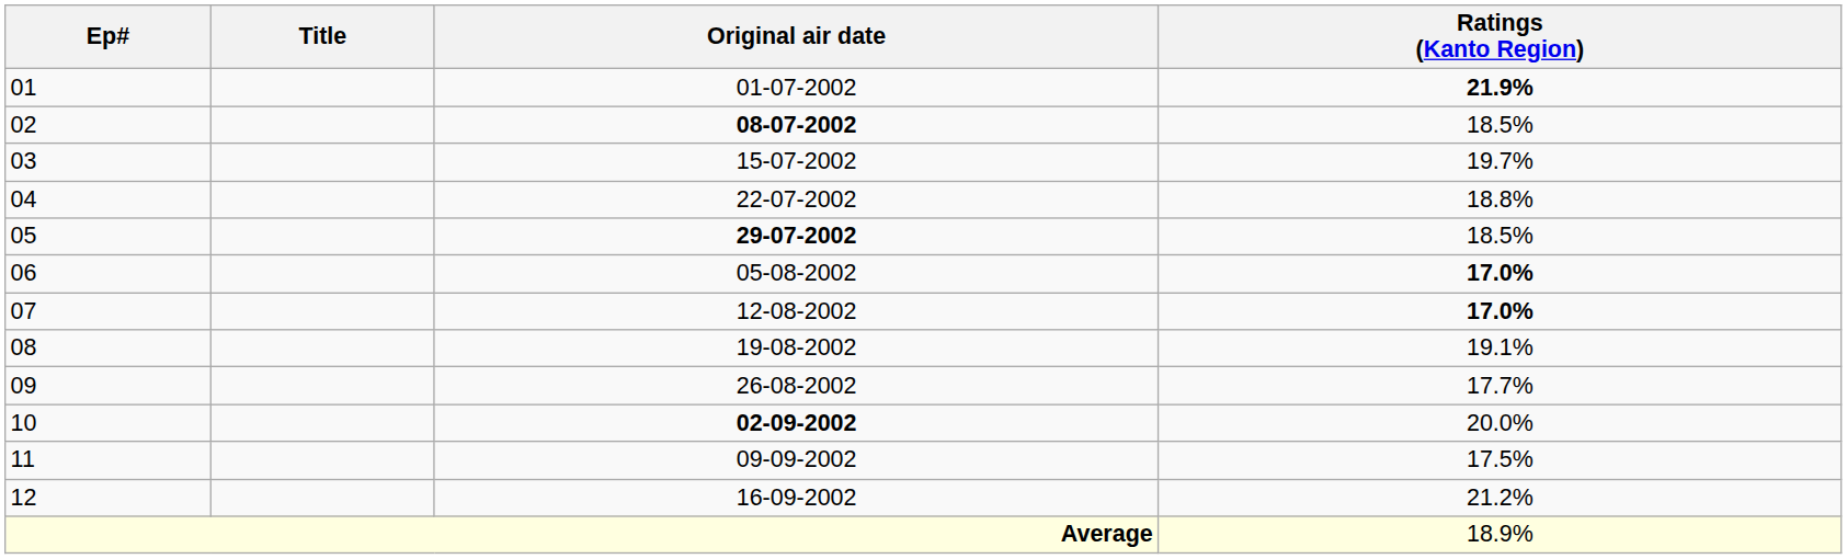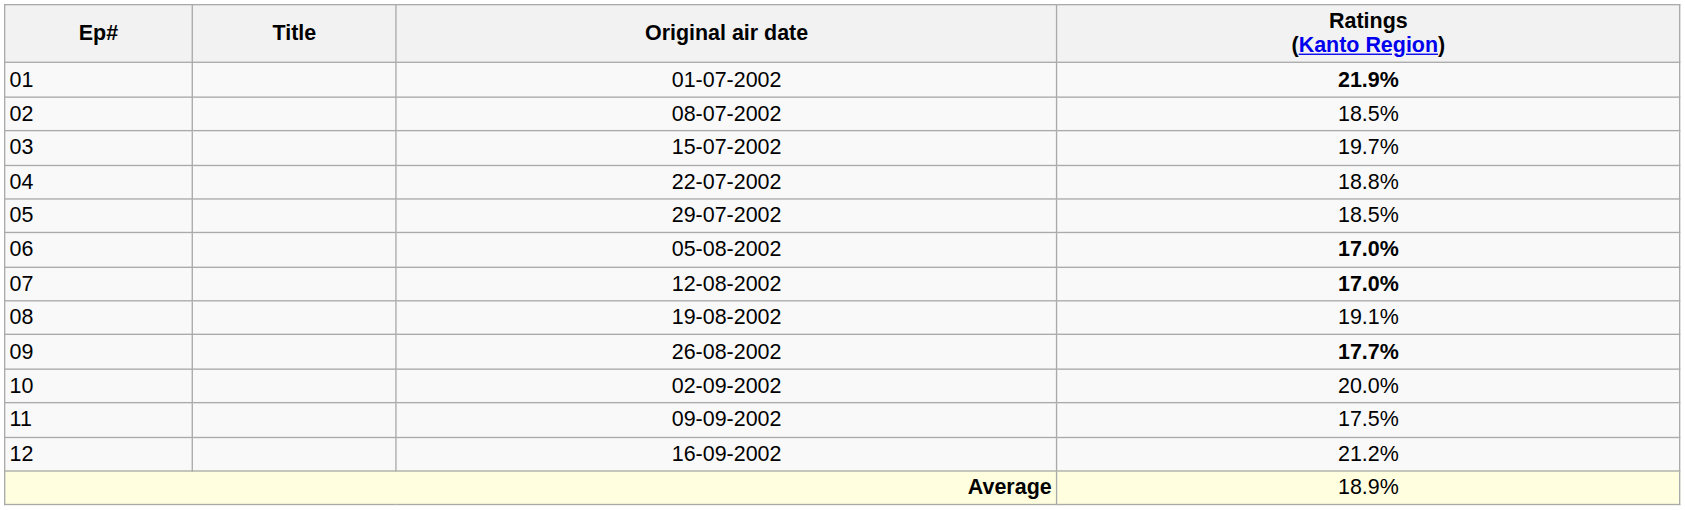02 | Original air date: bold -> normal
05 | Original air date: bold -> normal
09 | Ratings (Kanto Region): normal -> bold
10 | Original air date: bold -> normal
